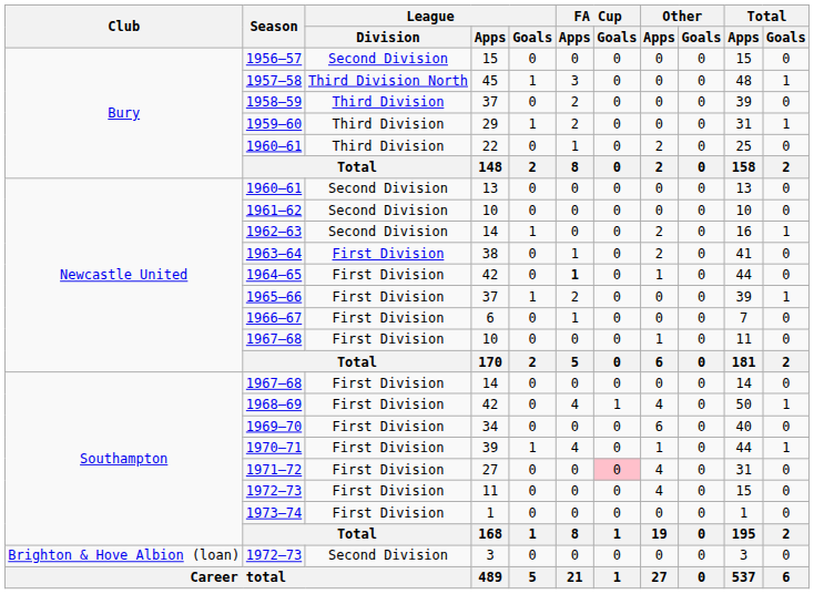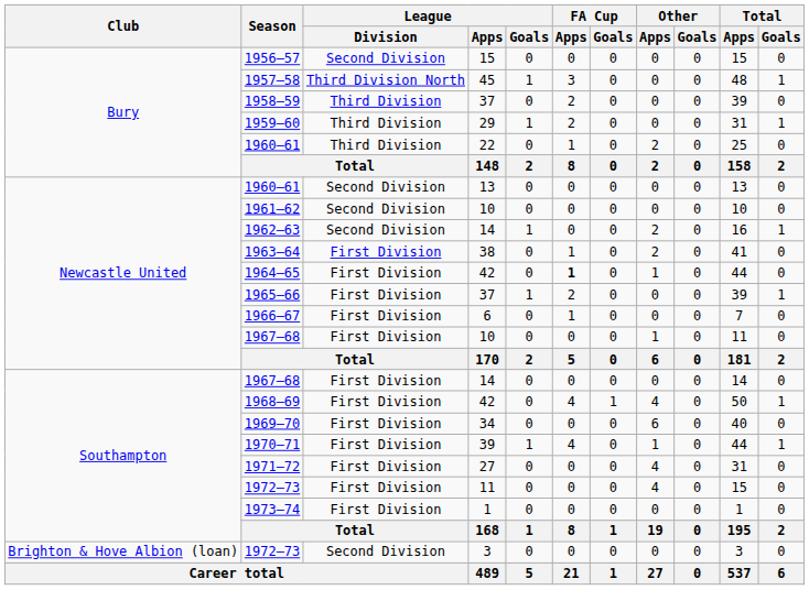1971–72 | FA Cup / Goals: pink background -> no background
